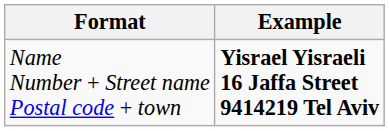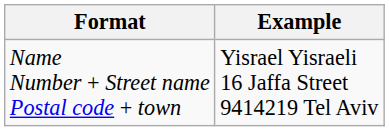Name Number + Street name Postal code + town | Example: bold -> normal
